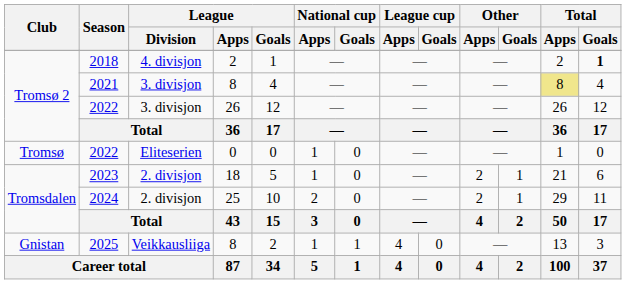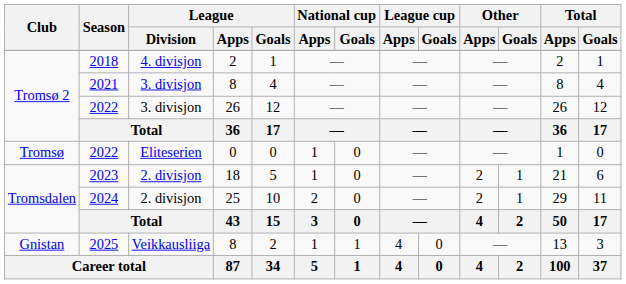2018 | Total / Goals: bold -> normal
2021 | Total / Apps: khaki background -> no background
